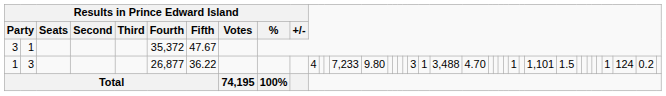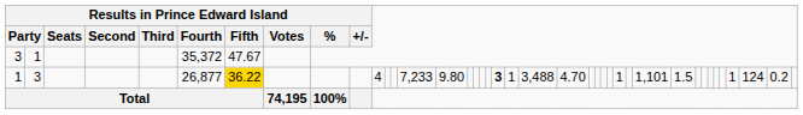row 4 | Results in Prince Edward Island / Fifth: no background -> gold background
row 4 | column 20: normal -> bold
